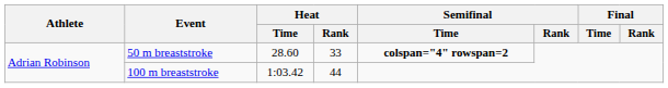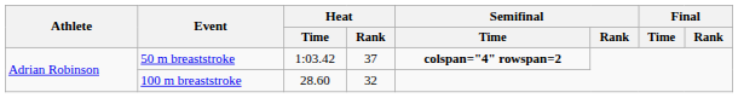50 m breaststroke | Heat / Time: 28.60 -> 1:03.42
50 m breaststroke | Heat / Rank: 33 -> 37
100 m breaststroke | Heat / Time: 1:03.42 -> 28.60
100 m breaststroke | Heat / Rank: 44 -> 32
